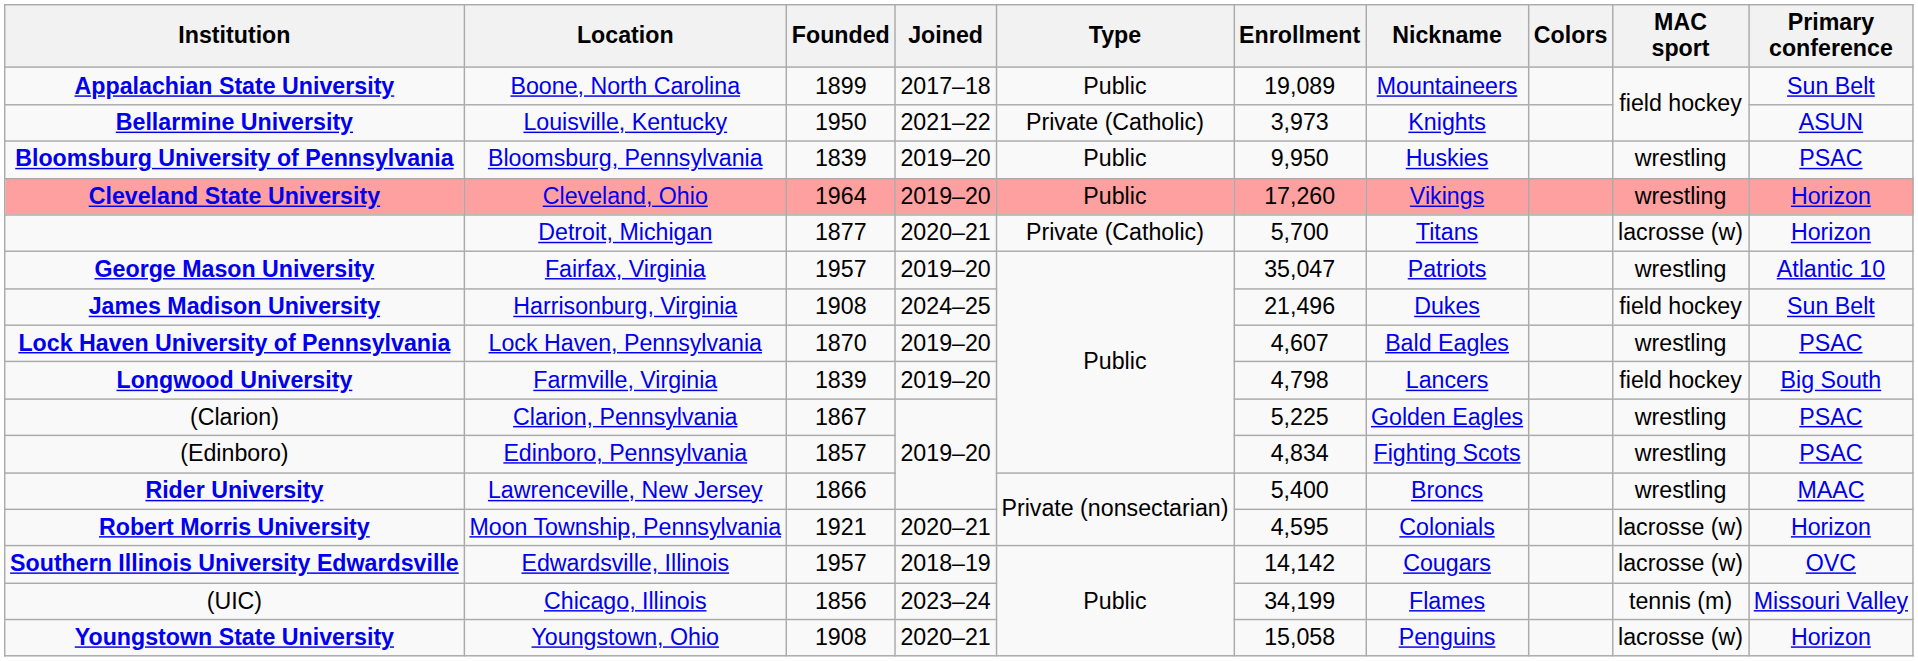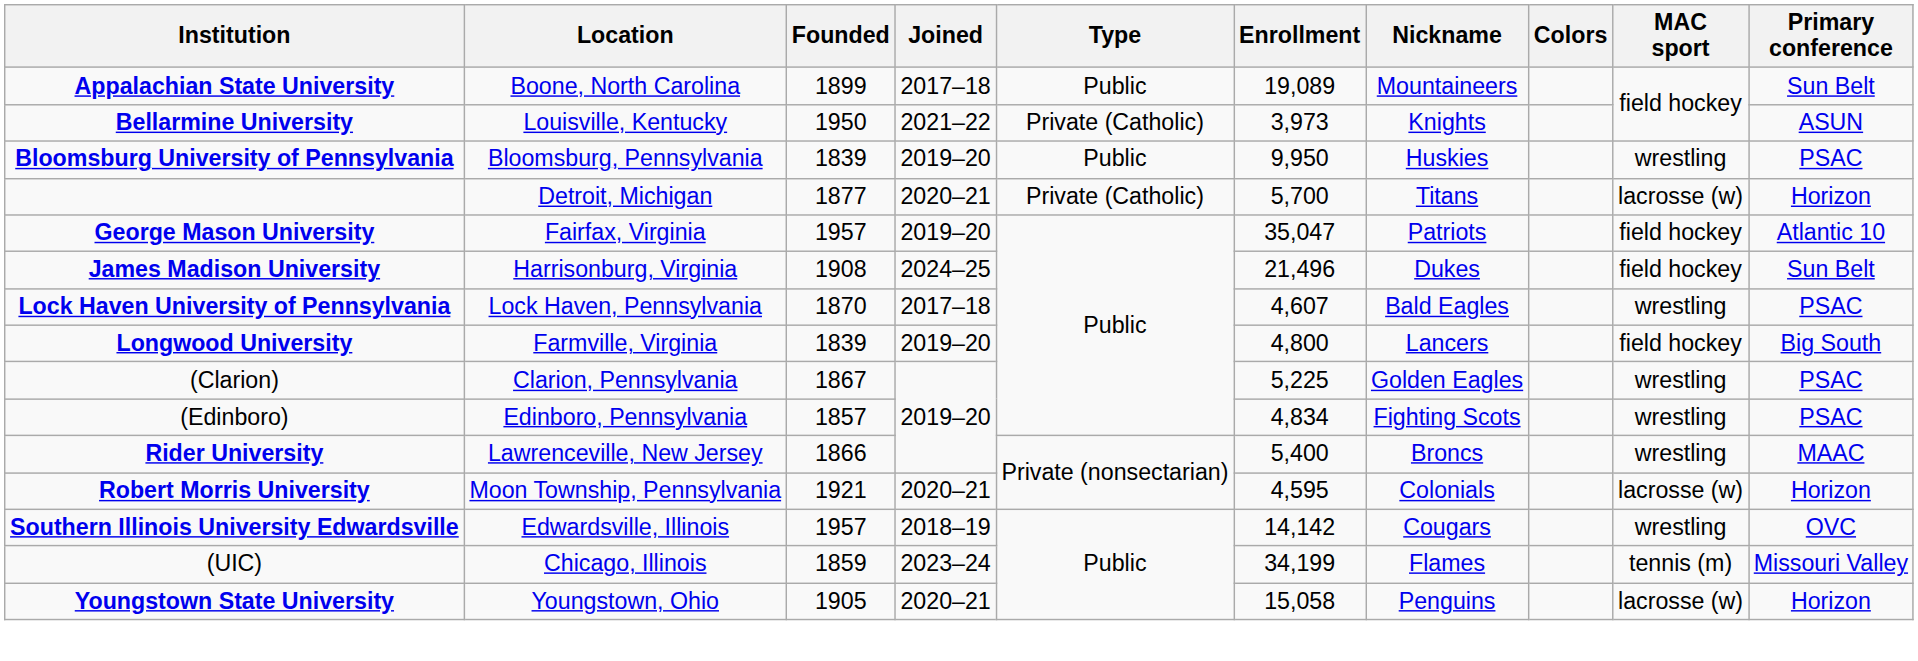- row: Cleveland State University | Cleveland, Ohio | 1964 | 2019–20 | Public | 17,260 | Vikings | wrestling | Horizon
George Mason University | MAC sport: wrestling -> field hockey
Lock Haven University of Pennsylvania | Joined: 2019–20 -> 2017–18
Longwood University | Enrollment: 4,798 -> 4,800
Southern Illinois University Edwardsville | MAC sport: lacrosse (w) -> wrestling
(UIC) | Founded: 1856 -> 1859
Youngstown State University | Founded: 1908 -> 1905
